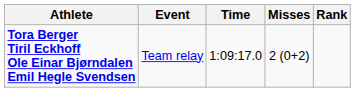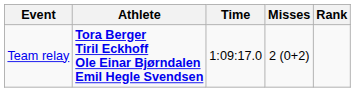columns swapped: Athlete <-> Event
